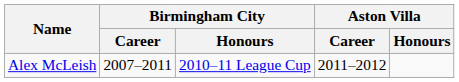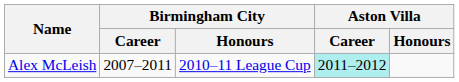Alex McLeish | Aston Villa / Career: no background -> paleturquoise background
